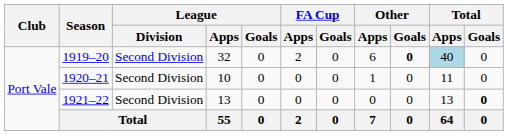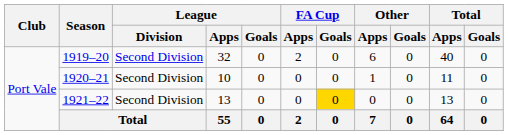1919–20 | Other / Goals: bold -> normal
1919–20 | Total / Apps: lightblue background -> no background
1921–22 | FA Cup / Goals: no background -> gold background
1921–22 | Total / Goals: bold -> normal
